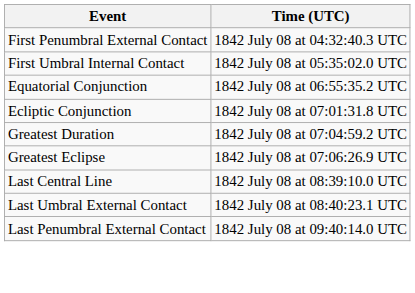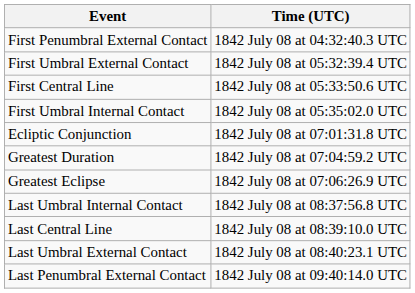+ row: First Umbral External Contact | 1842 July 08 at 05:32:39.4 UTC
+ row: First Central Line | 1842 July 08 at 05:33:50.6 UTC
- row: Equatorial Conjunction | 1842 July 08 at 06:55:35.2 UTC
+ row: Last Umbral Internal Contact | 1842 July 08 at 08:37:56.8 UTC
